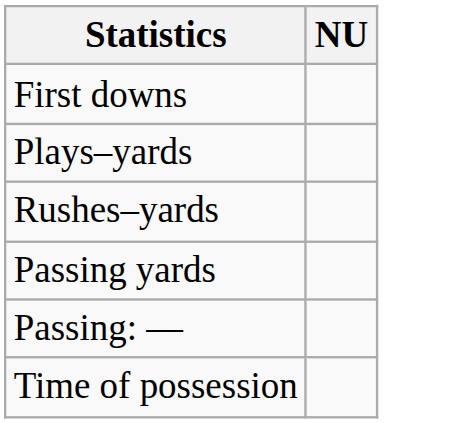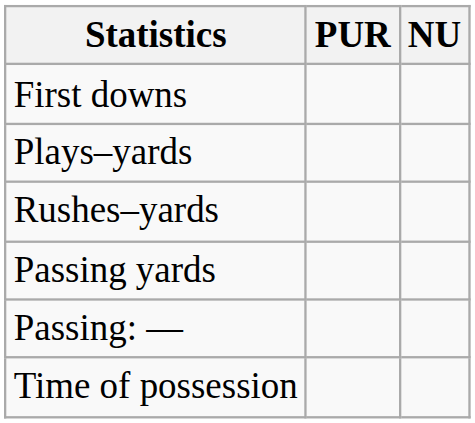+ column: PUR
